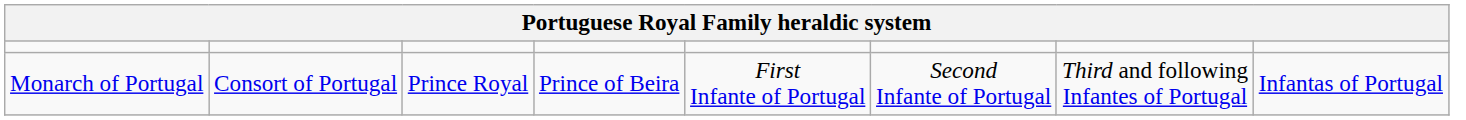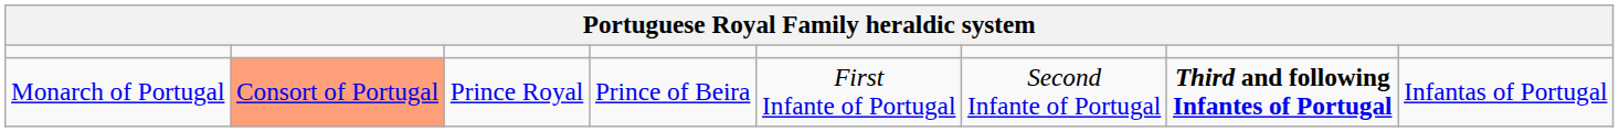Monarch of Portugal | column 2: no background -> lightsalmon background
Monarch of Portugal | column 7: normal -> bold
